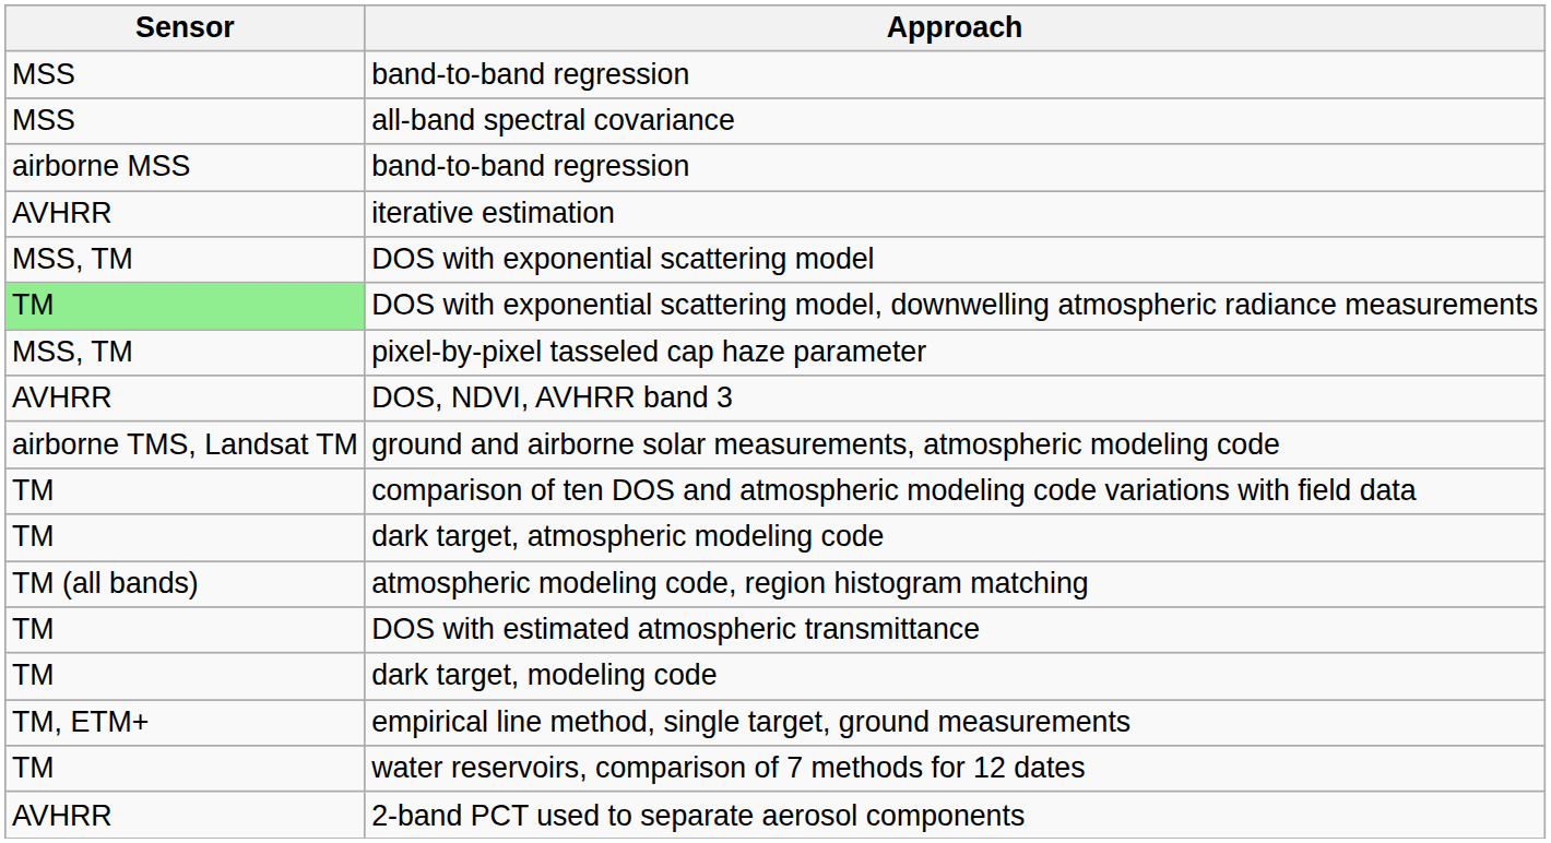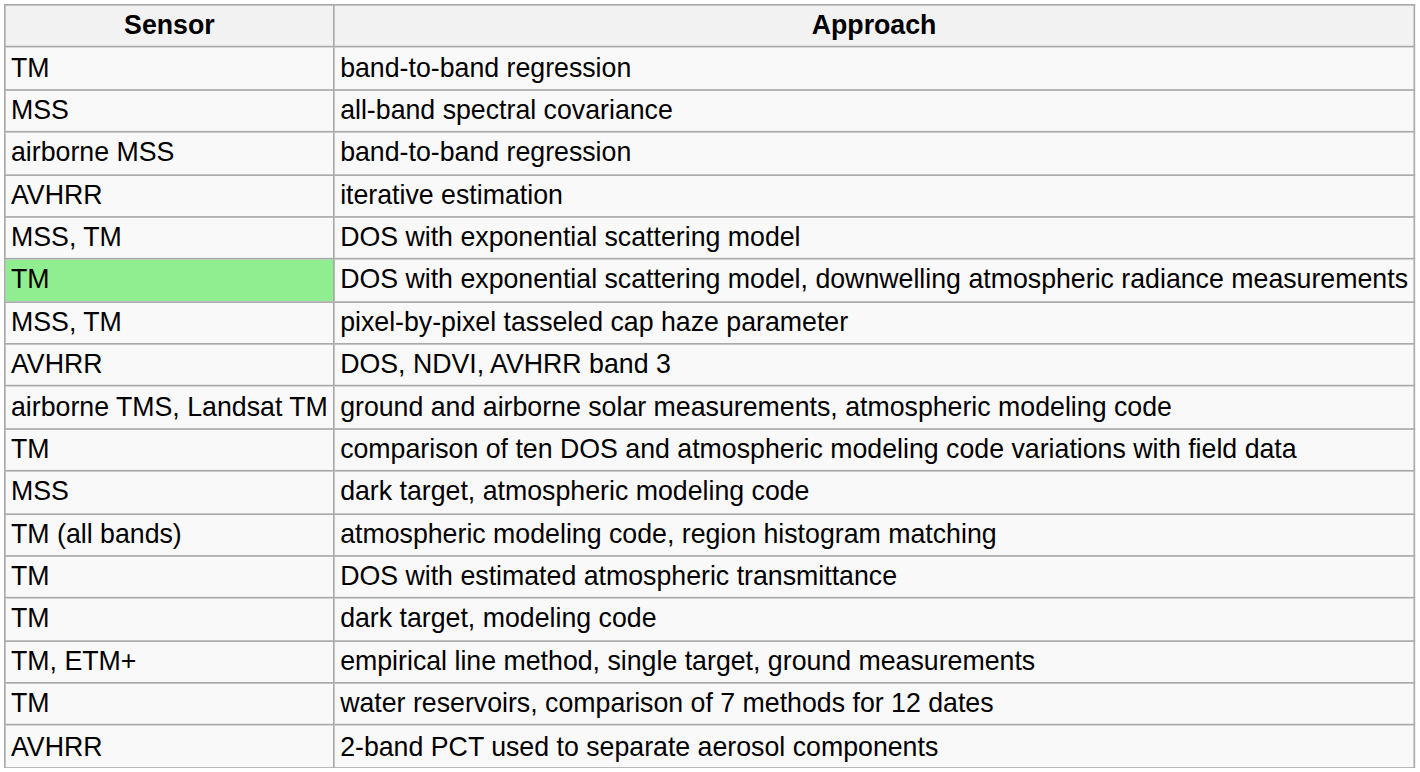row 2 | Sensor: MSS -> TM
row 12 | Sensor: TM -> MSS
